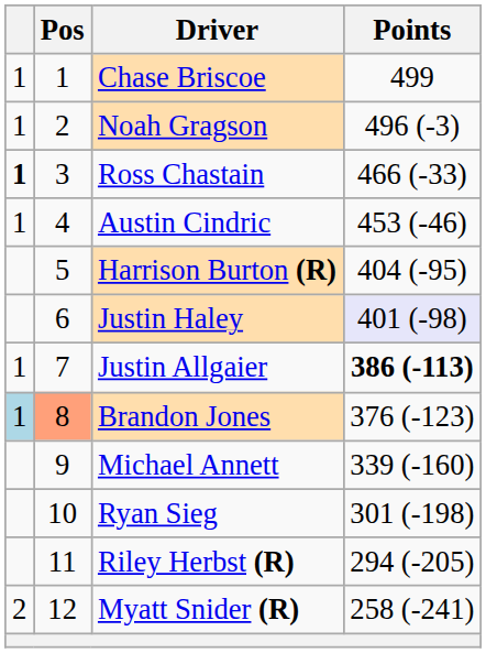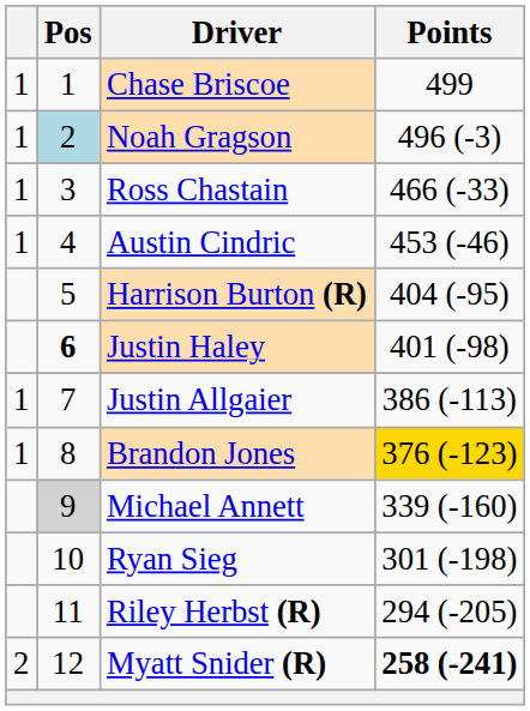Noah Gragson | Pos: no background -> lightblue background
Ross Chastain | column 1: bold -> normal
Justin Haley | Pos: normal -> bold
Justin Haley | Points: lavender background -> no background
Justin Allgaier | Points: bold -> normal
Brandon Jones | column 1: lightblue background -> no background
Brandon Jones | Pos: lightsalmon background -> no background
Brandon Jones | Points: no background -> gold background
Michael Annett | Pos: no background -> lightgrey background
Myatt Snider (R) | Points: normal -> bold
